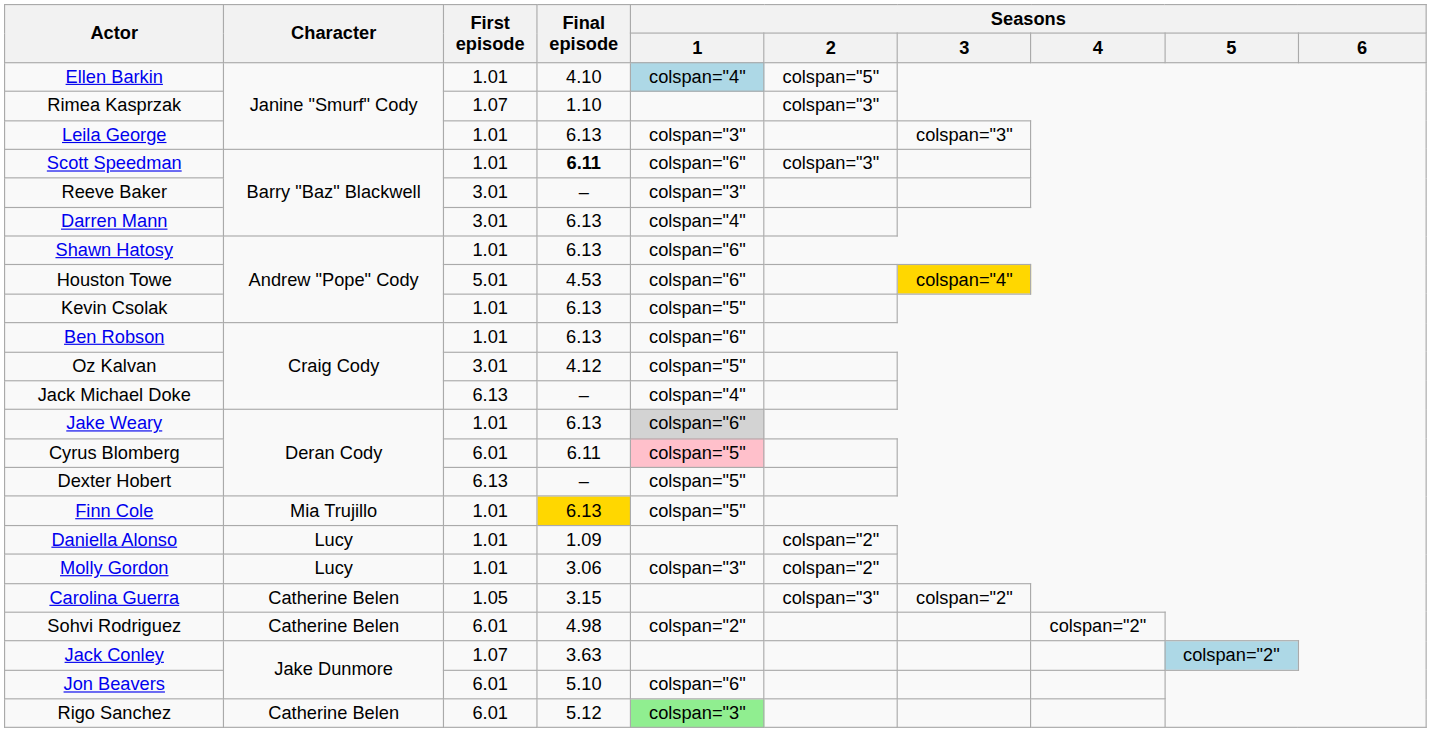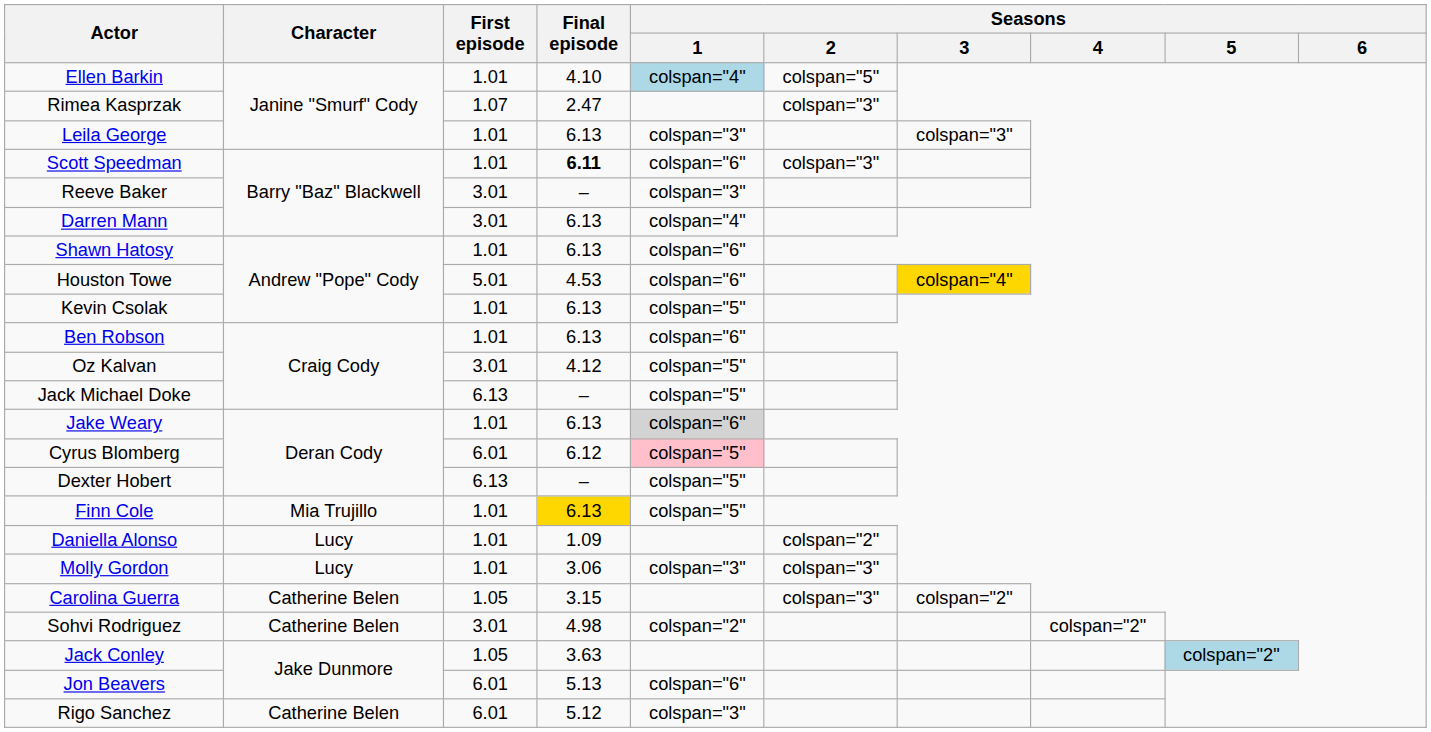Rimea Kasprzak | Final episode: 1.10 -> 2.47
Jack Michael Doke | Seasons / 1: colspan="4" -> colspan="5"
Cyrus Blomberg | Final episode: 6.11 -> 6.12
Molly Gordon | Seasons / 2: colspan="2" -> colspan="3"
Sohvi Rodriguez | First episode: 6.01 -> 3.01
Jack Conley | First episode: 1.07 -> 1.05
Jon Beavers | Final episode: 5.10 -> 5.13
Rigo Sanchez | Seasons / 1: lightgreen background -> no background
